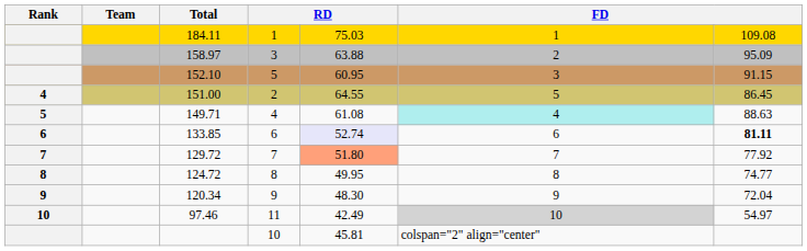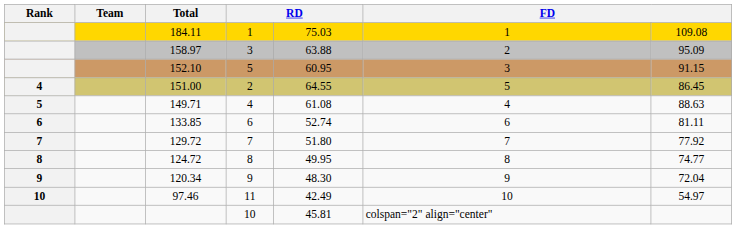149.71 | column 6: paleturquoise background -> no background
133.85 | column 5: lavender background -> no background
133.85 | column 7: bold -> normal
129.72 | column 5: lightsalmon background -> no background
97.46 | column 6: lightgrey background -> no background
